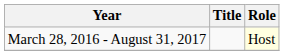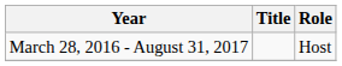March 28, 2016 - August 31, 2017 | Role: lightyellow background -> no background
